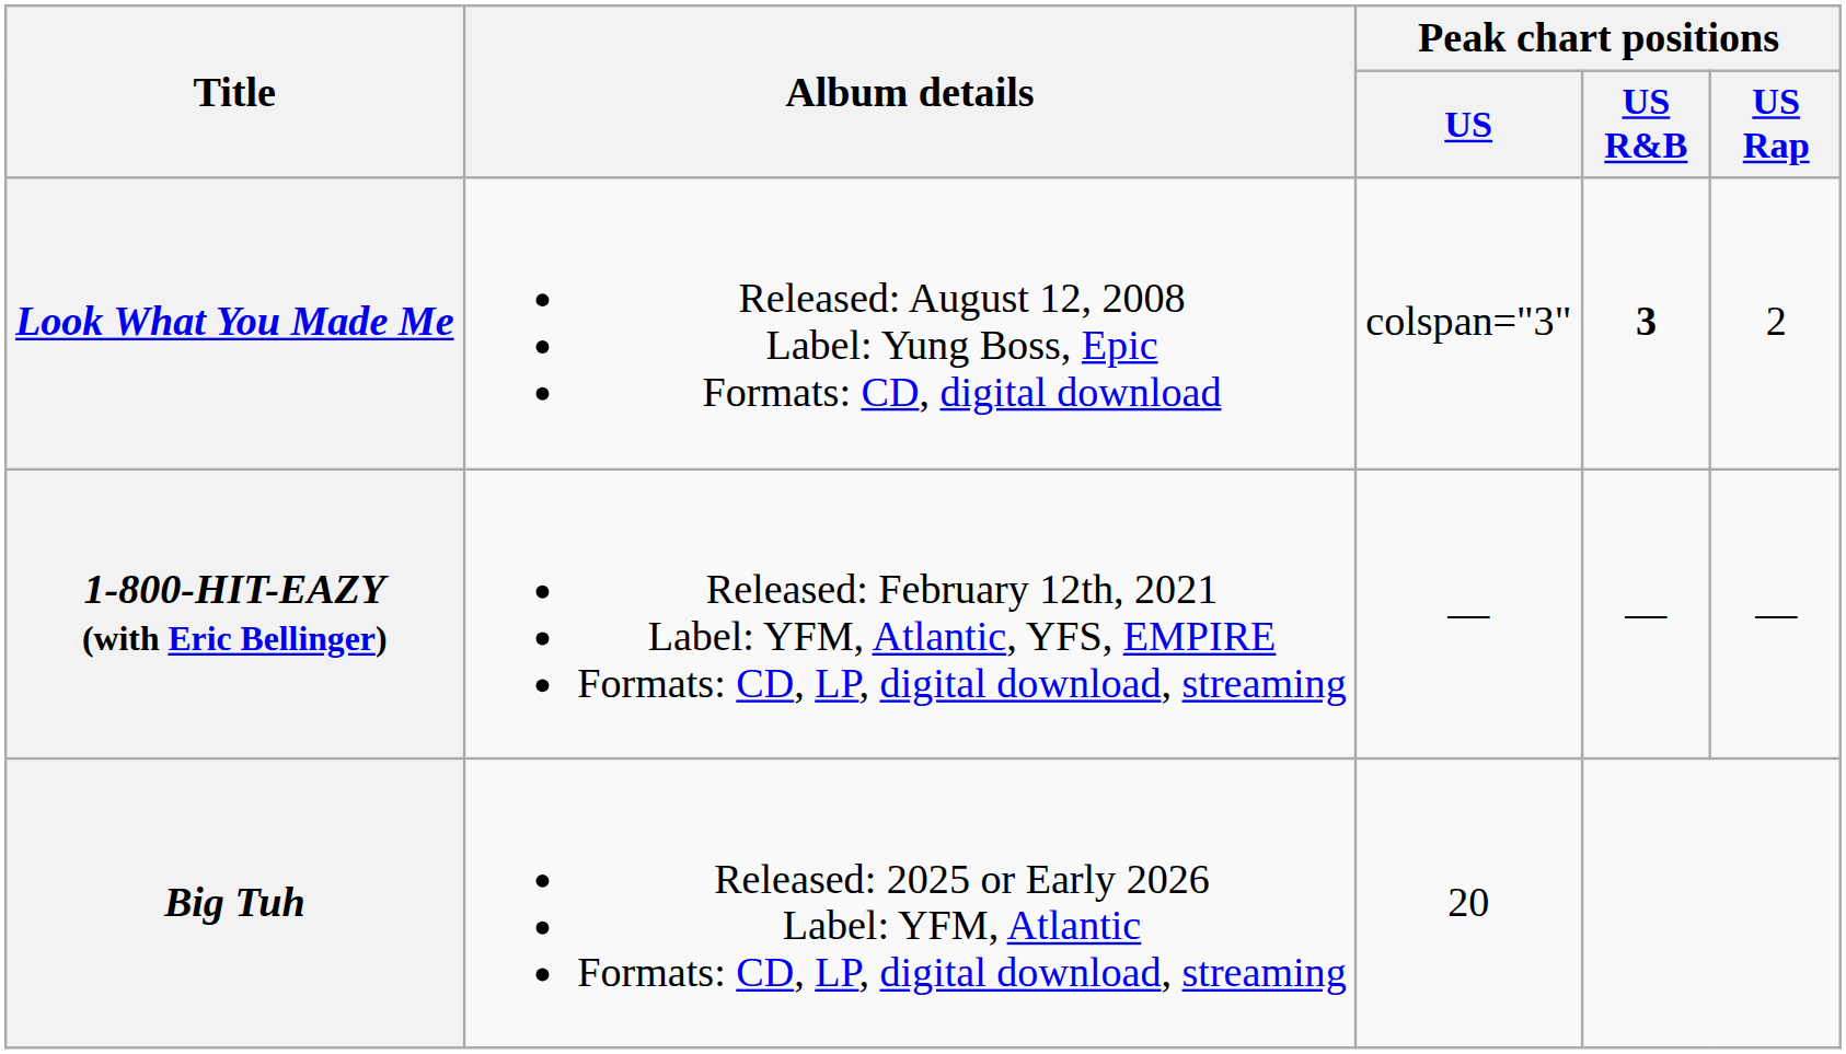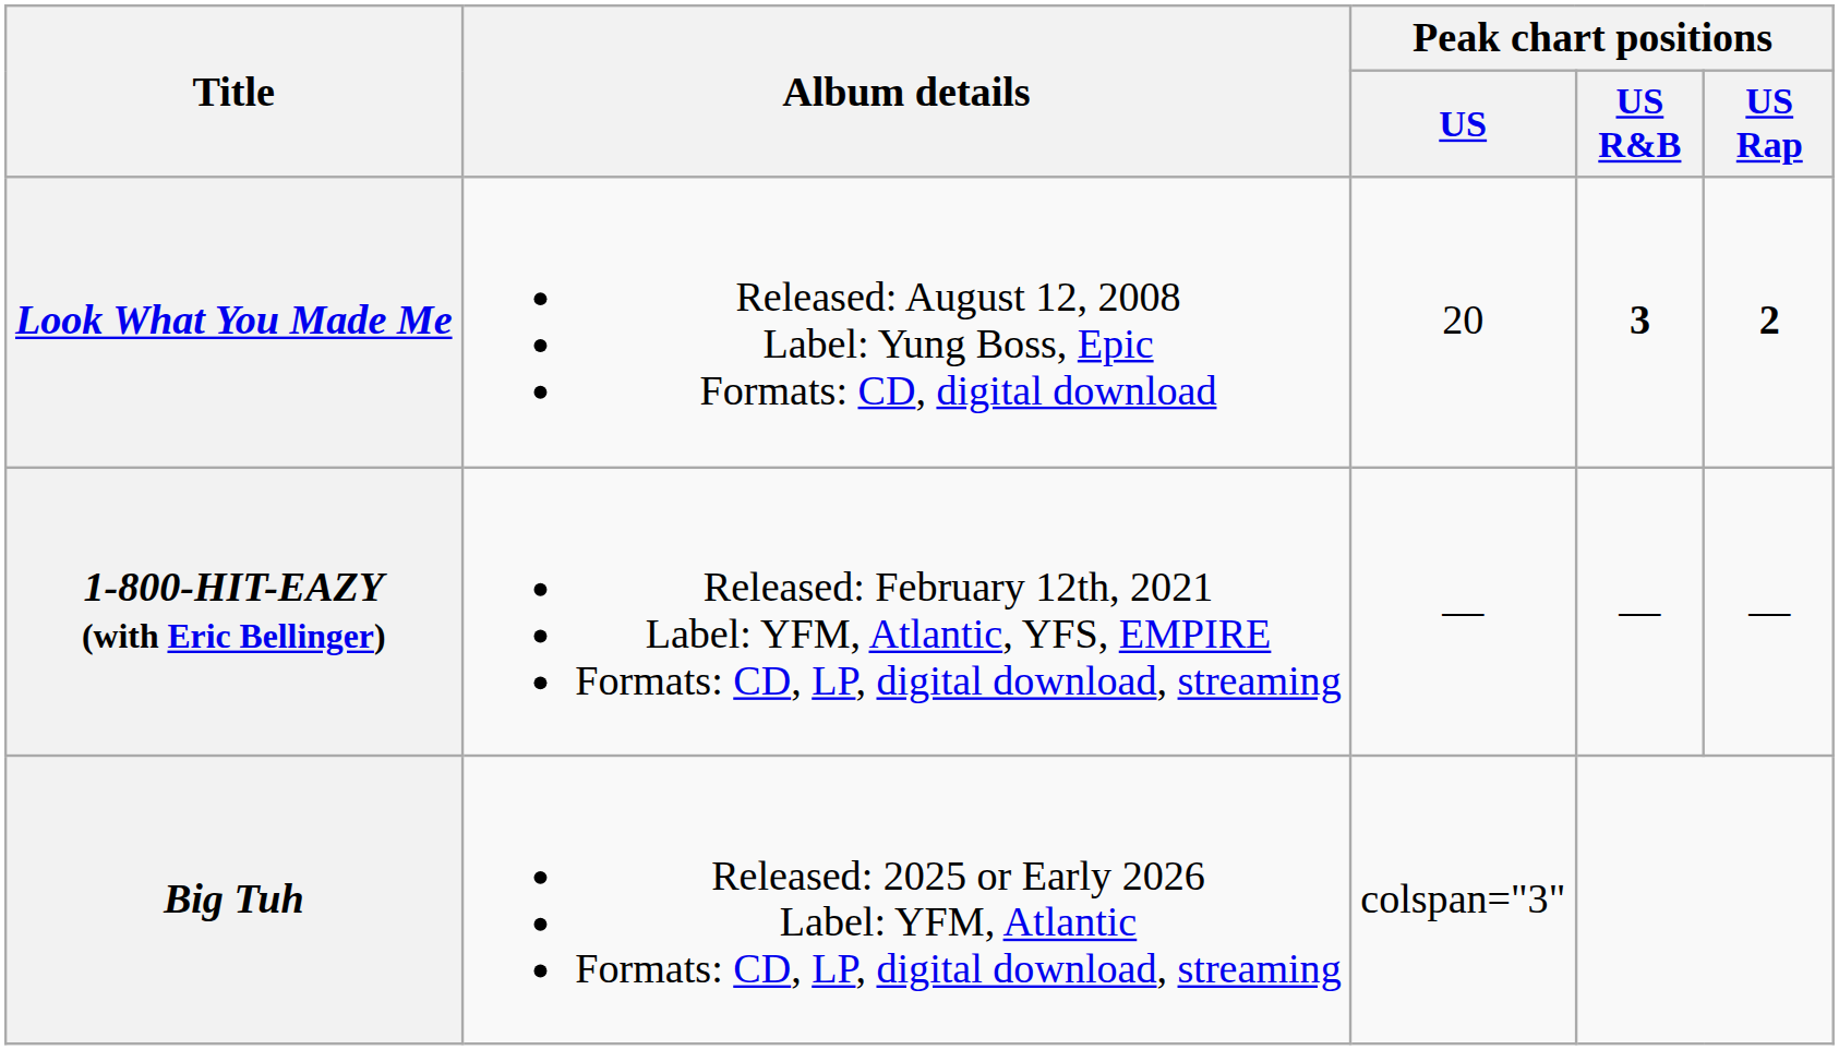Look What You Made Me | Peak chart positions / US: colspan="3" -> 20
Look What You Made Me | Peak chart positions / US Rap: normal -> bold
Big Tuh | Peak chart positions / US: 20 -> colspan="3"
